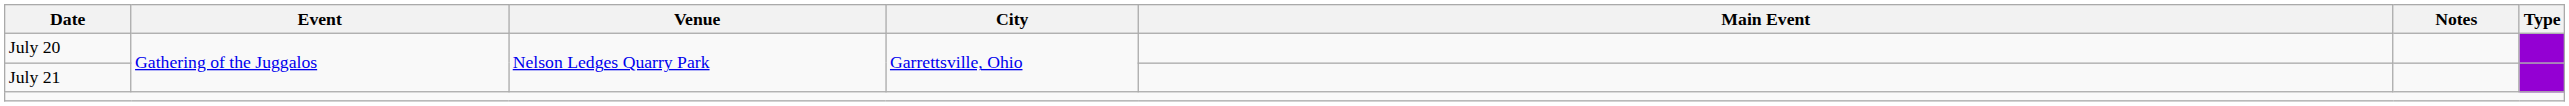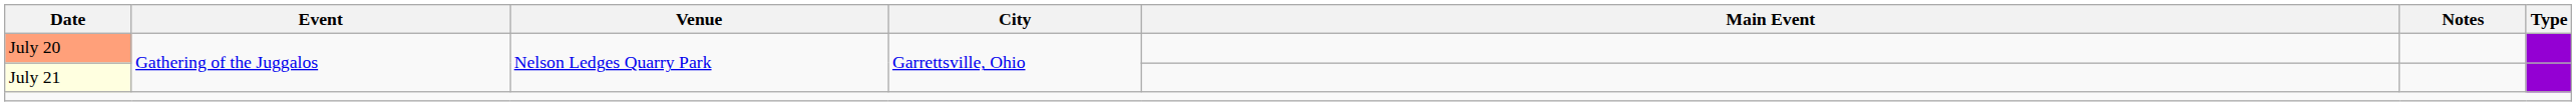July 20 | Date: no background -> lightsalmon background
July 21 | Date: no background -> lightyellow background
